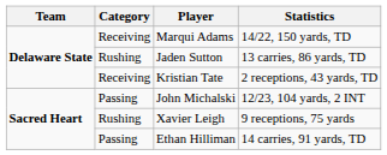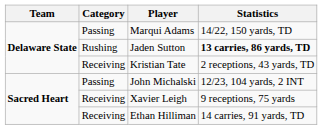Marqui Adams | Category: Receiving -> Passing
Jaden Sutton | Statistics: normal -> bold
Xavier Leigh | Category: Rushing -> Receiving
Ethan Hilliman | Category: Passing -> Receiving
